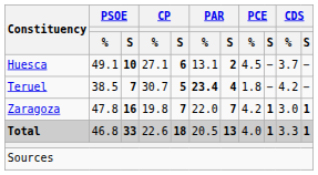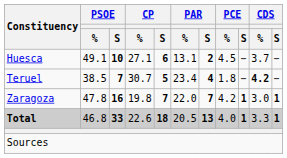Teruel | PAR / %: bold -> normal
Teruel | CDS / %: normal -> bold
